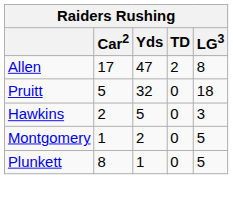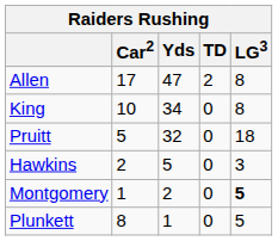+ row: King | 10 | 34 | 0 | 8
Montgomery | LG3: normal -> bold
